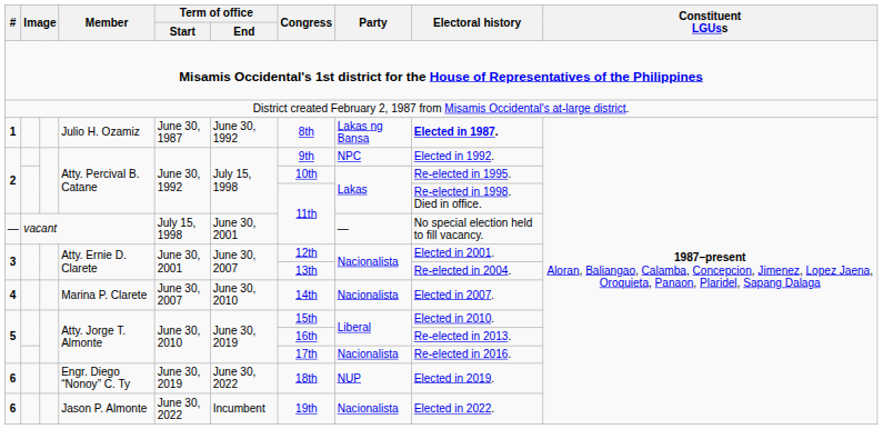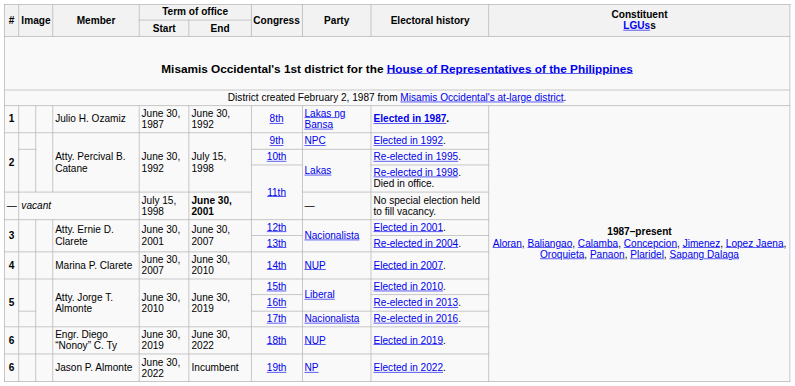vacant | Term of office / End: normal -> bold
Marina P. Clarete | Party: Nacionalista -> NUP
Jason P. Almonte | Party: Nacionalista -> NP
